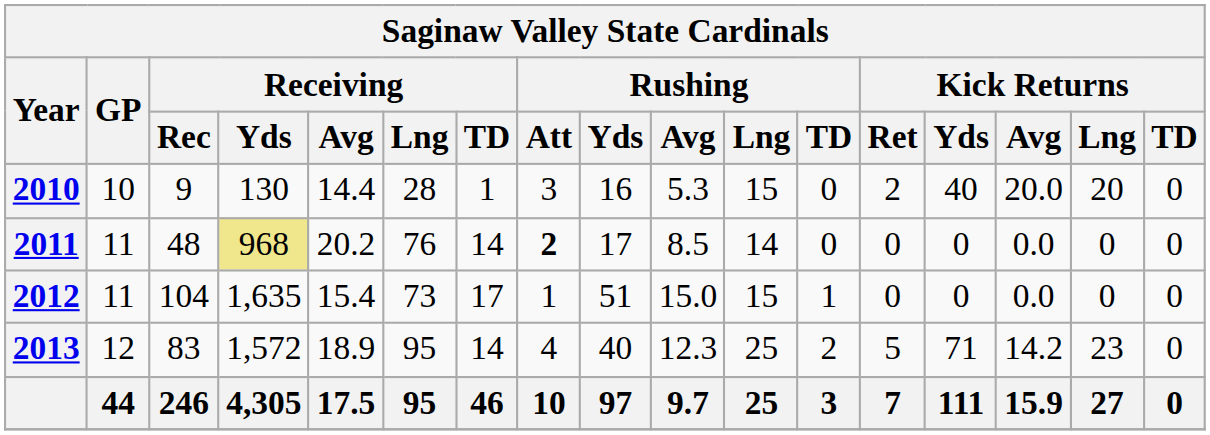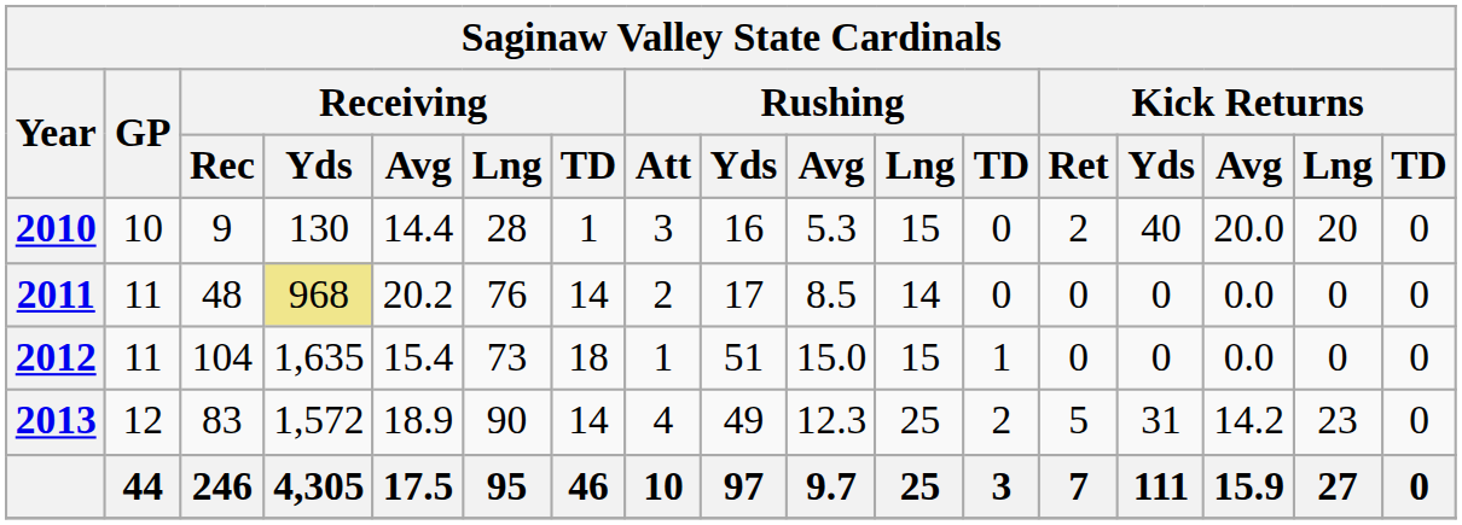2011 | Rushing / Att: bold -> normal
2012 | Receiving / TD: 17 -> 18
2013 | Receiving / Lng: 95 -> 90
2013 | Rushing / Yds: 40 -> 49
2013 | Kick Returns / Yds: 71 -> 31
